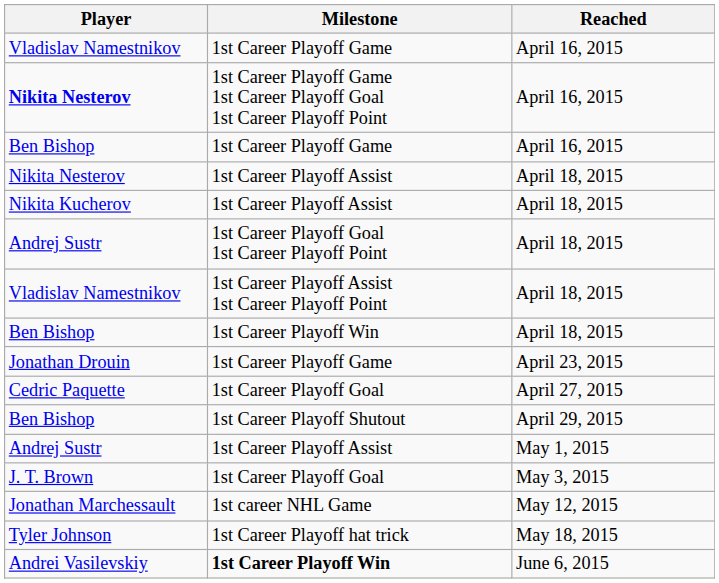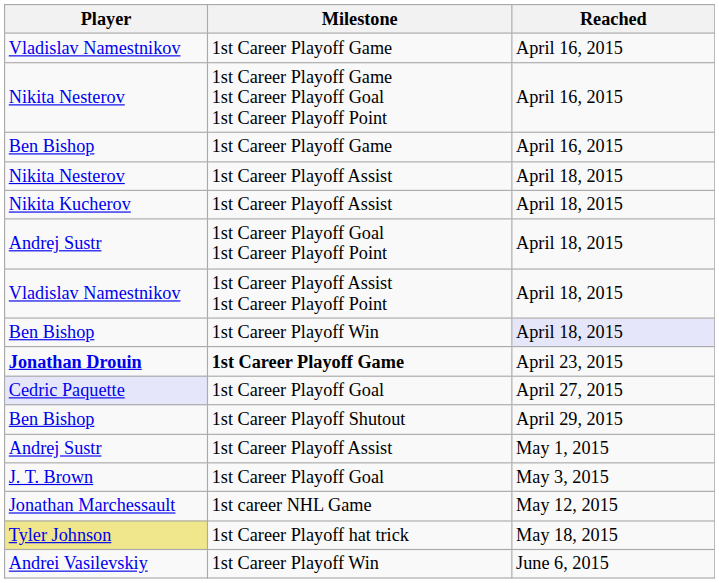row 3 | Player: bold -> normal
row 9 | Reached: no background -> lavender background
row 10 | Player: normal -> bold
row 10 | Milestone: normal -> bold
row 11 | Player: no background -> lavender background
row 16 | Player: no background -> khaki background
row 17 | Milestone: bold -> normal
